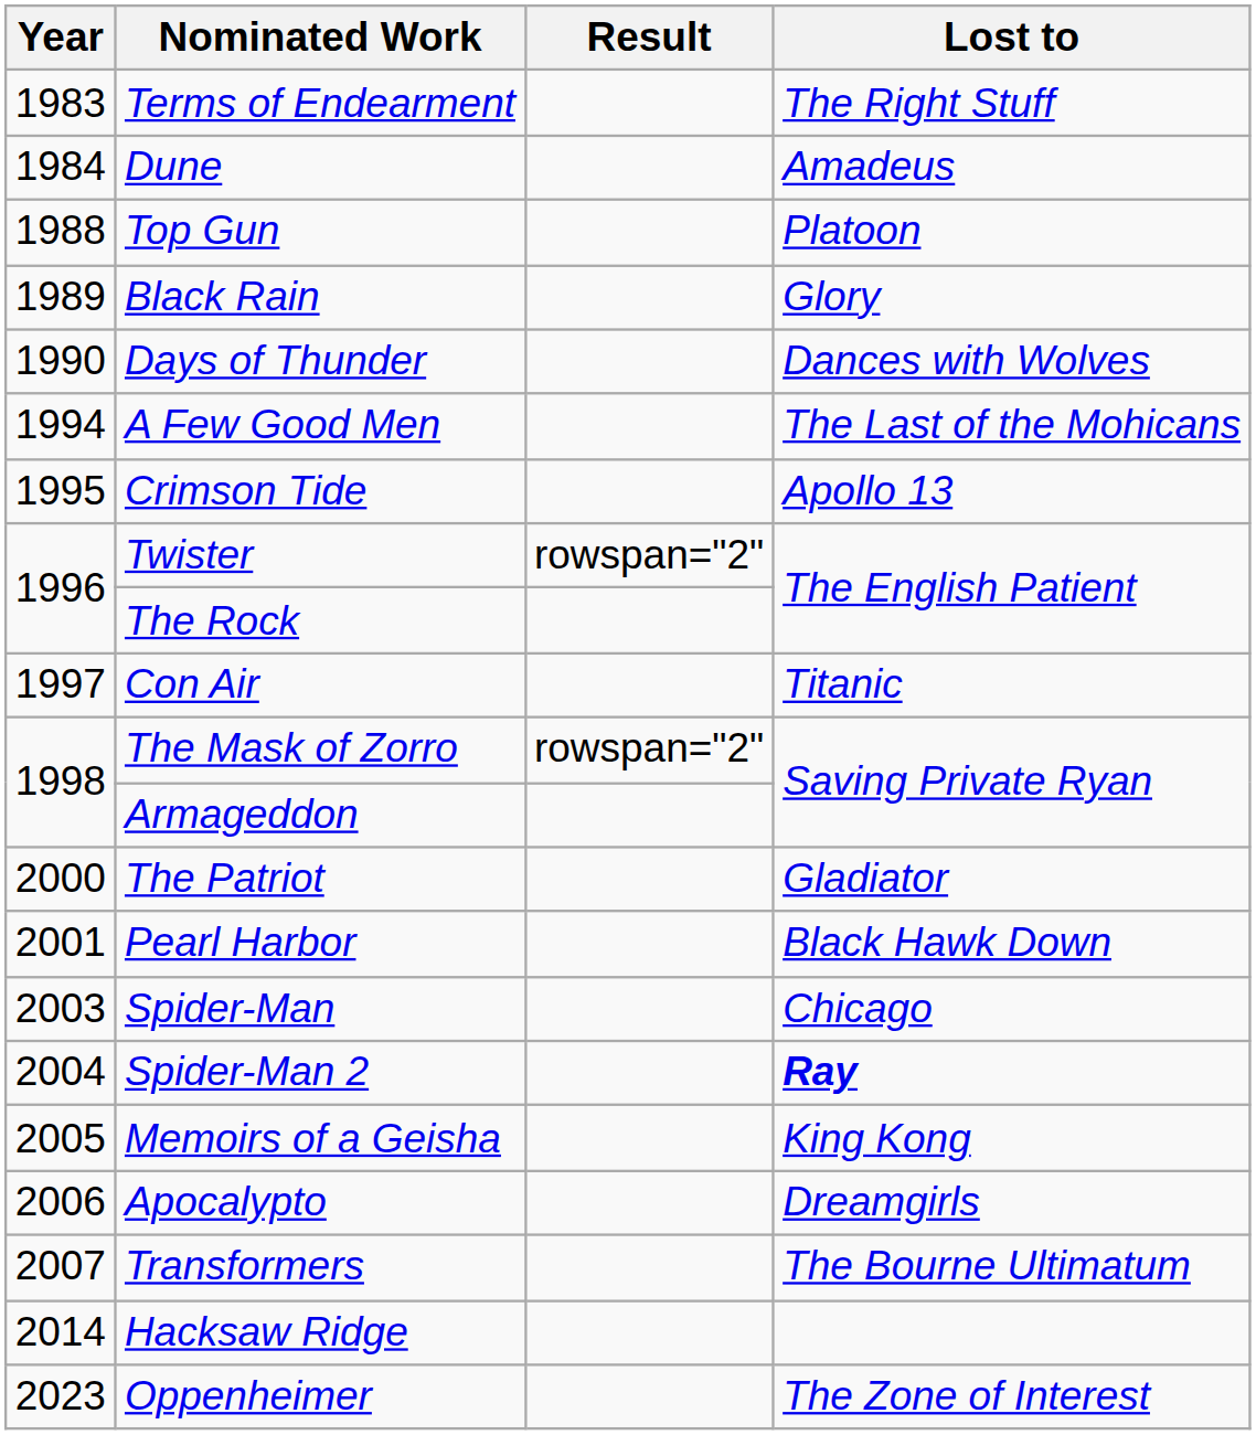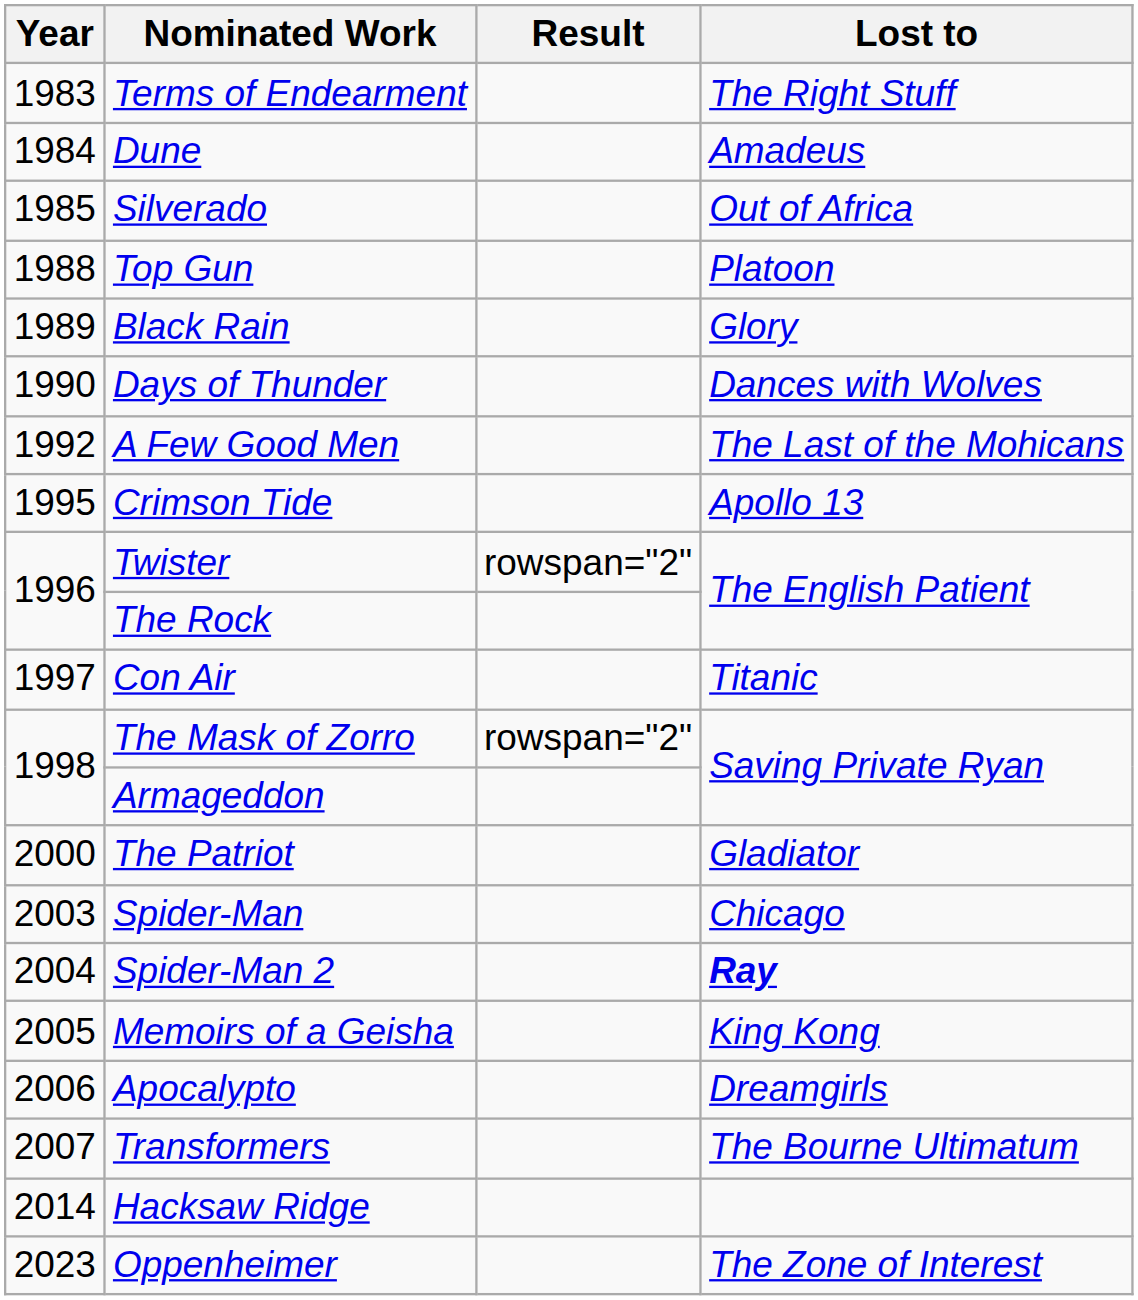+ row: 1985 | Silverado | Out of Africa
A Few Good Men | Year: 1994 -> 1992
- row: 2001 | Pearl Harbor | Black Hawk Down
